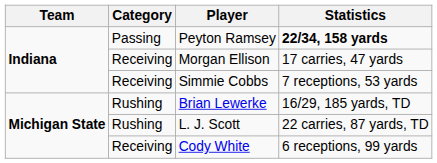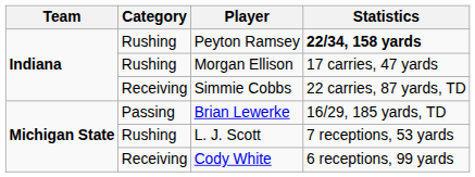Peyton Ramsey | Category: Passing -> Rushing
Morgan Ellison | Category: Receiving -> Rushing
Simmie Cobbs | Statistics: 7 receptions, 53 yards -> 22 carries, 87 yards, TD
Brian Lewerke | Category: Rushing -> Passing
L. J. Scott | Statistics: 22 carries, 87 yards, TD -> 7 receptions, 53 yards
